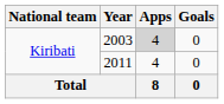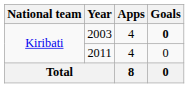2003 | Apps: lightgrey background -> no background
2003 | Goals: normal -> bold
